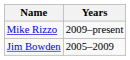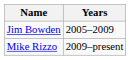rows swapped: Jim Bowden <-> Mike Rizzo
